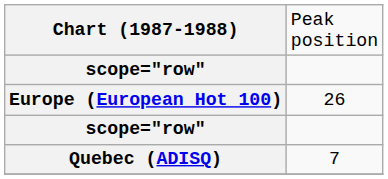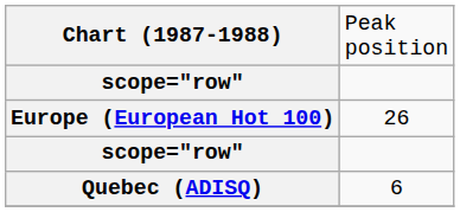Quebec (ADISQ) | column 2: 7 -> 6
